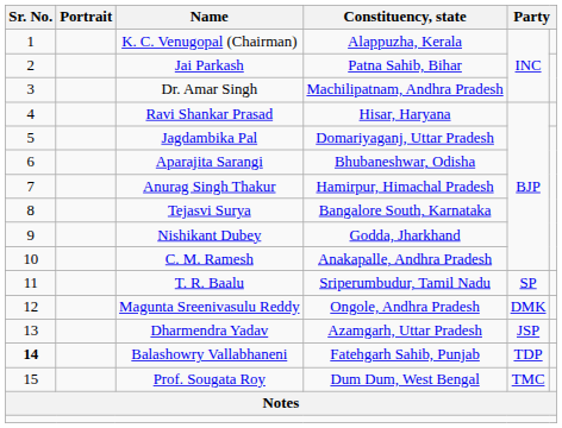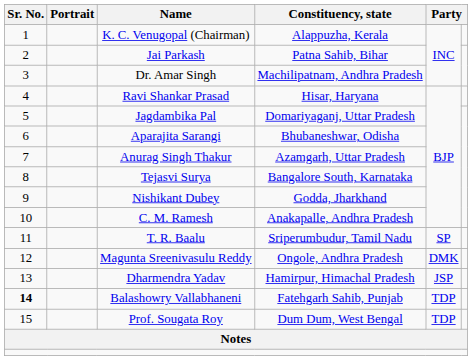Anurag Singh Thakur | Constituency, state: Hamirpur, Himachal Pradesh -> Azamgarh, Uttar Pradesh
Dharmendra Yadav | Constituency, state: Azamgarh, Uttar Pradesh -> Hamirpur, Himachal Pradesh
Prof. Sougata Roy | column 5: TMC -> TDP
